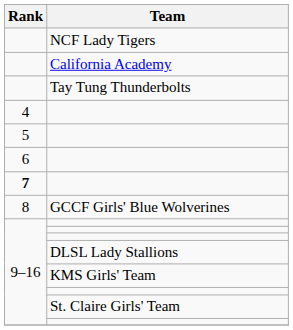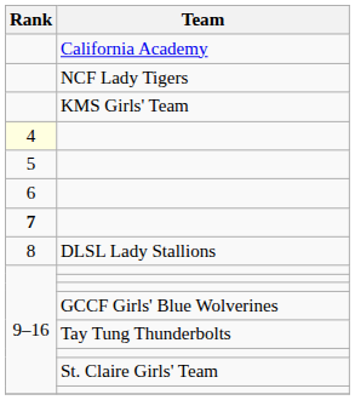row 2 | Team: NCF Lady Tigers -> California Academy
row 3 | Team: California Academy -> NCF Lady Tigers
row 4 | Team: Tay Tung Thunderbolts -> KMS Girls' Team
row 5 | Rank: no background -> lightyellow background
row 9 | Team: GCCF Girls' Blue Wolverines -> DLSL Lady Stallions
row 13 | Team: DLSL Lady Stallions -> GCCF Girls' Blue Wolverines
row 14 | Team: KMS Girls' Team -> Tay Tung Thunderbolts
